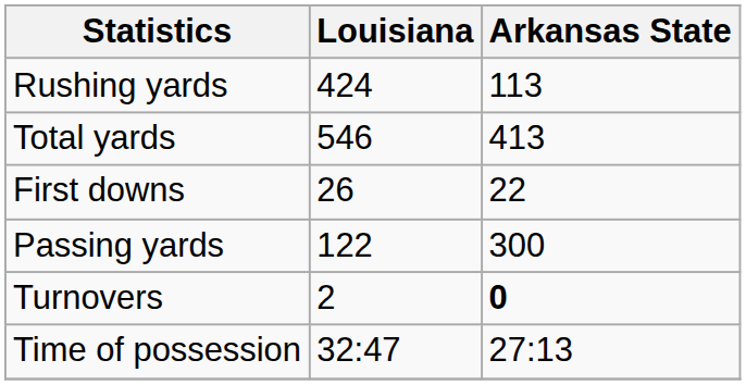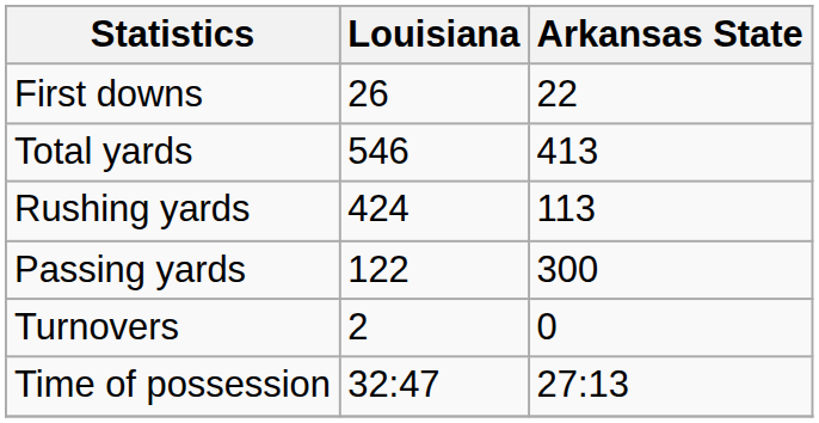rows swapped: First downs <-> Rushing yards
Turnovers | Arkansas State: bold -> normal
